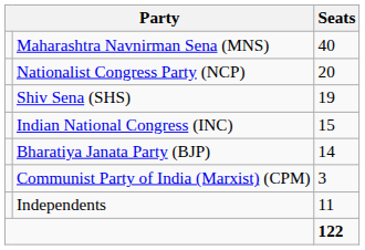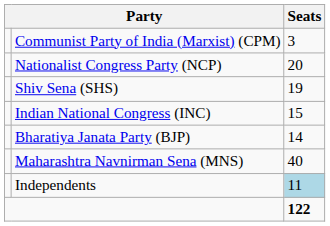rows swapped: Maharashtra Navnirman Sena (MNS) <-> Communist Party of India (Marxist) (CPM)
Independents | Seats: no background -> lightblue background
